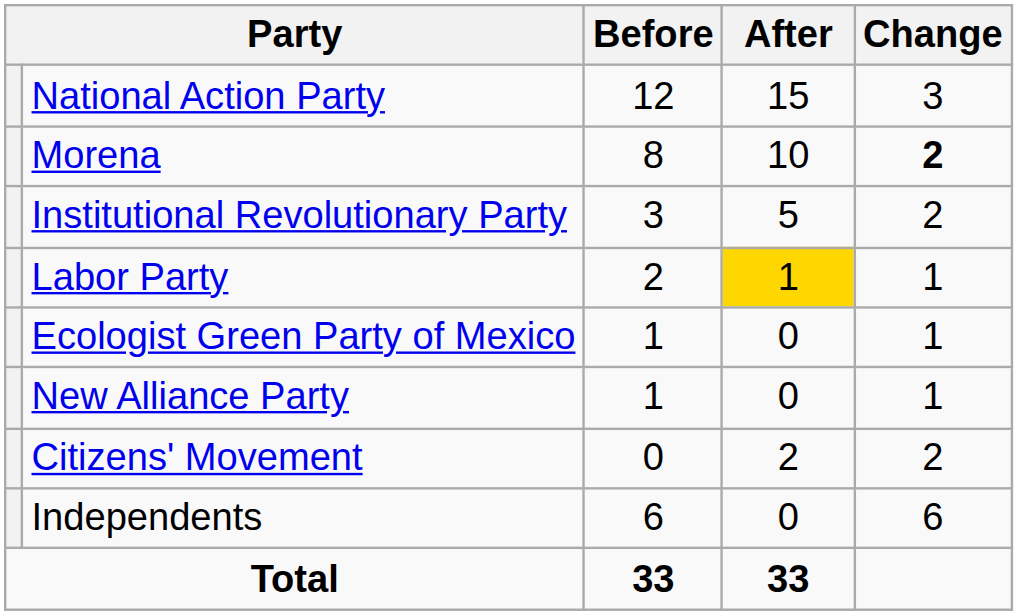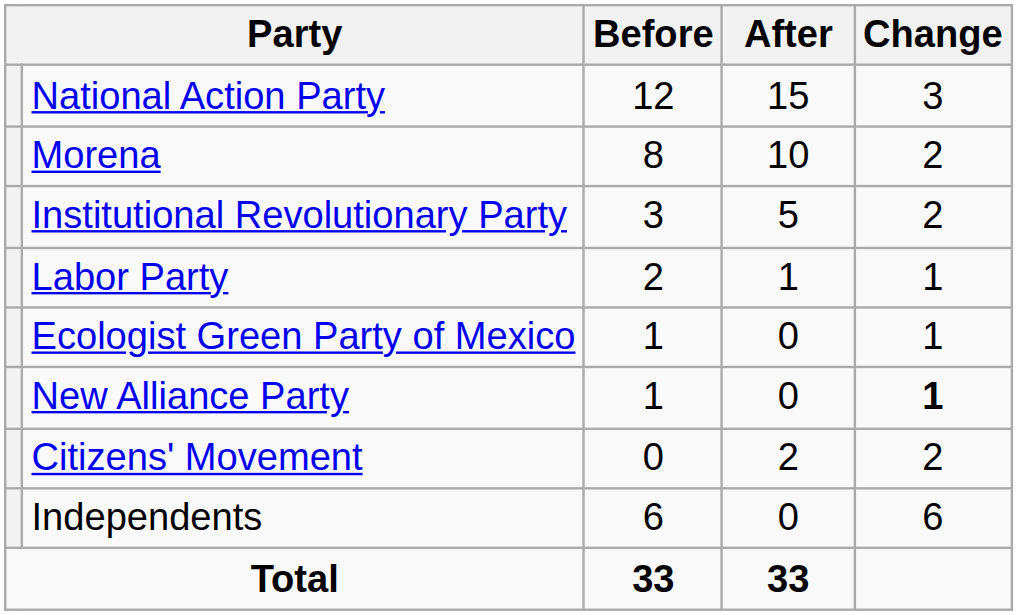Morena | Change: bold -> normal
Labor Party | After: gold background -> no background
New Alliance Party | Change: normal -> bold
